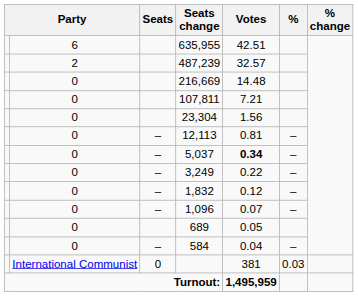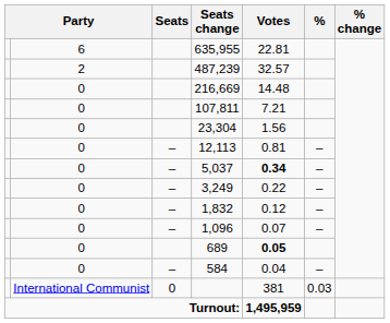635,955 | Votes: 42.51 -> 22.81
689 | Votes: normal -> bold
